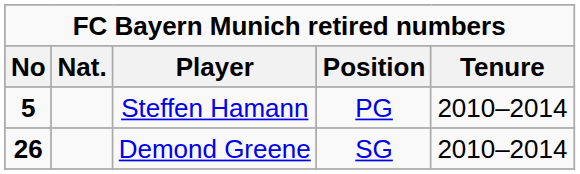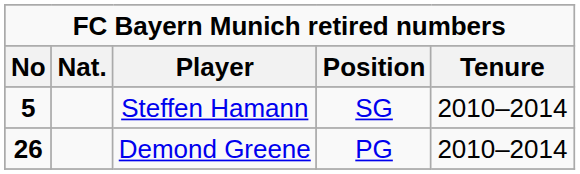Steffen Hamann | Position: PG -> SG
Demond Greene | Position: SG -> PG
